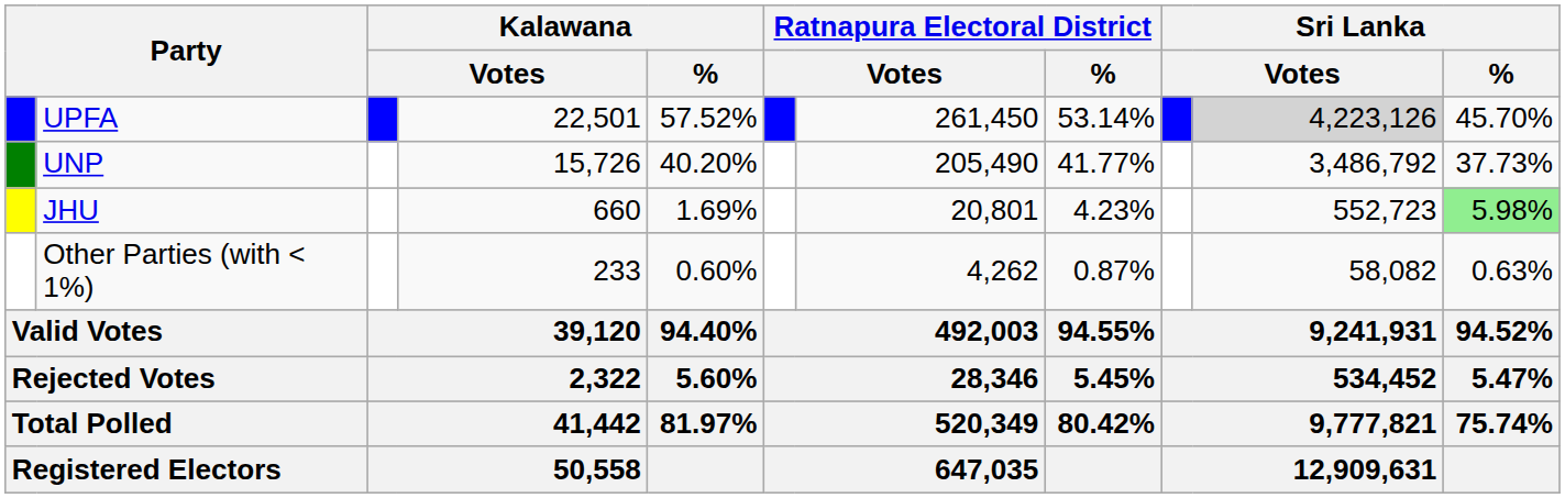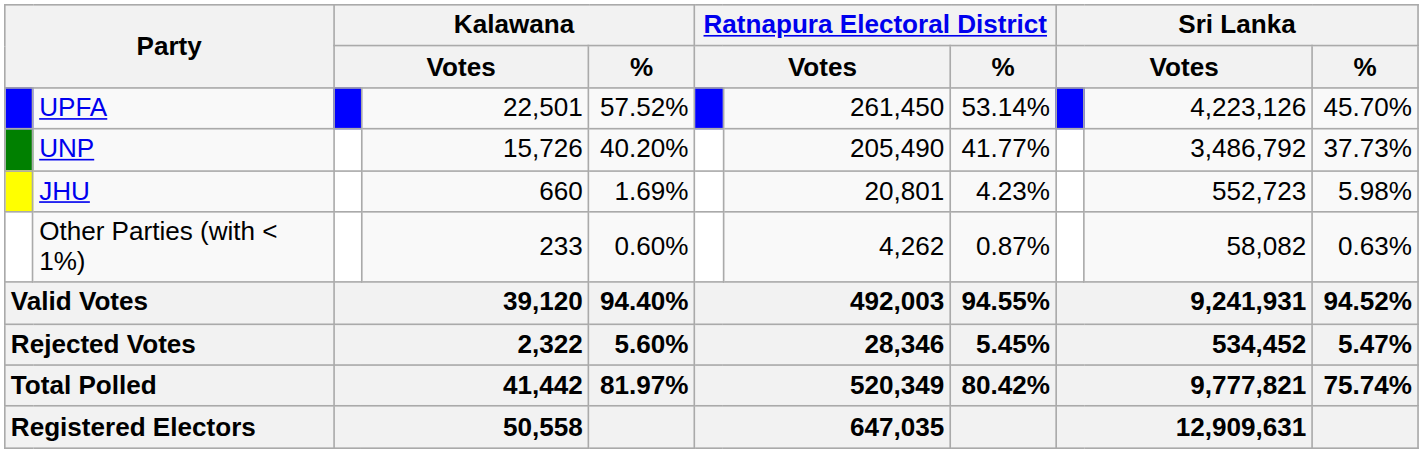UPFA | column 10: lightgrey background -> no background
JHU | Sri Lanka / %: lightgreen background -> no background
